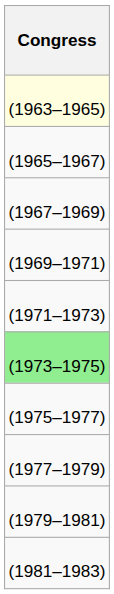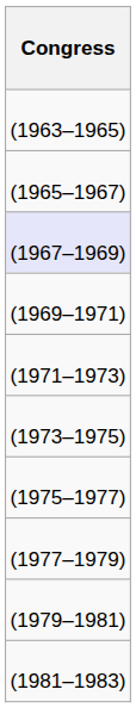row 2 | column 1: lightyellow background -> no background
row 4 | column 1: no background -> lavender background
row 7 | column 1: lightgreen background -> no background
